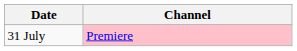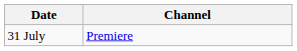31 July | Channel: pink background -> no background
